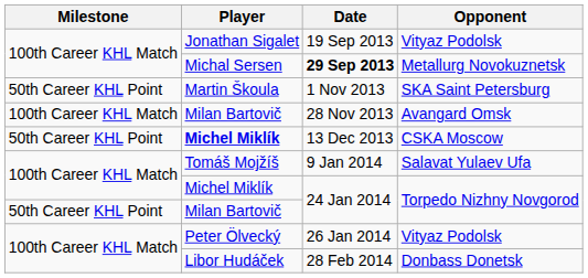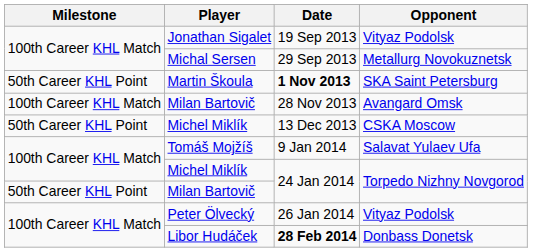row 3 | Date: bold -> normal
row 4 | Date: normal -> bold
row 6 | Player: bold -> normal
row 11 | Date: normal -> bold
